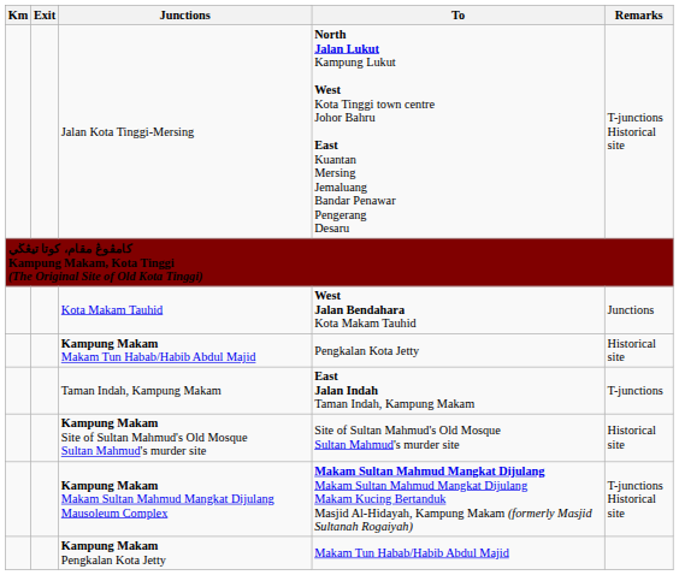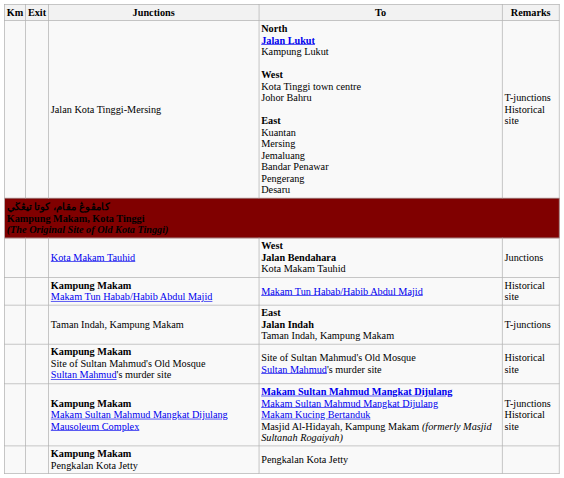Kampung Makam Makam Tun Habab/Habib Abdul Majid | To: Pengkalan Kota Jetty -> Makam Tun Habab/Habib Abdul Majid
Kampung Makam Pengkalan Kota Jetty | To: Makam Tun Habab/Habib Abdul Majid -> Pengkalan Kota Jetty
